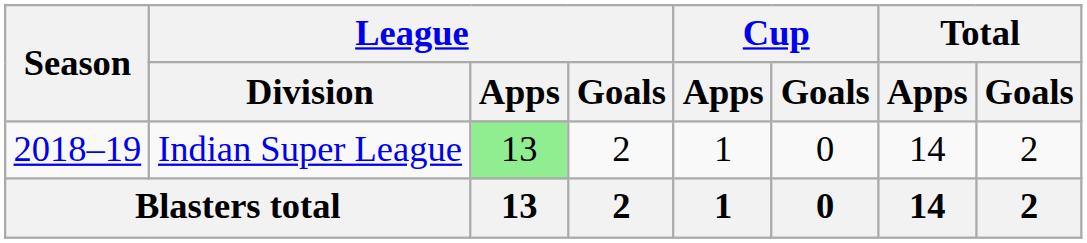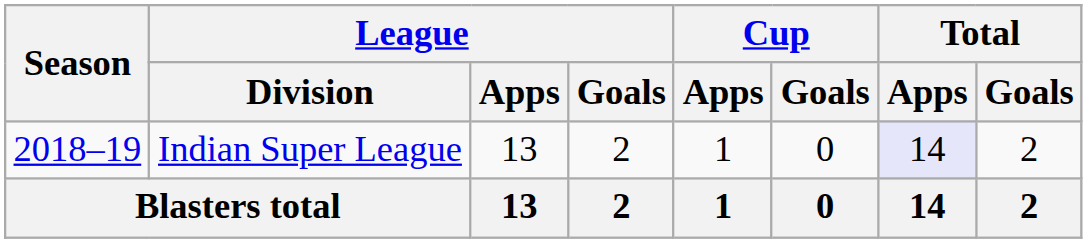Indian Super League | League / Apps: lightgreen background -> no background
Indian Super League | Total / Apps: no background -> lavender background
